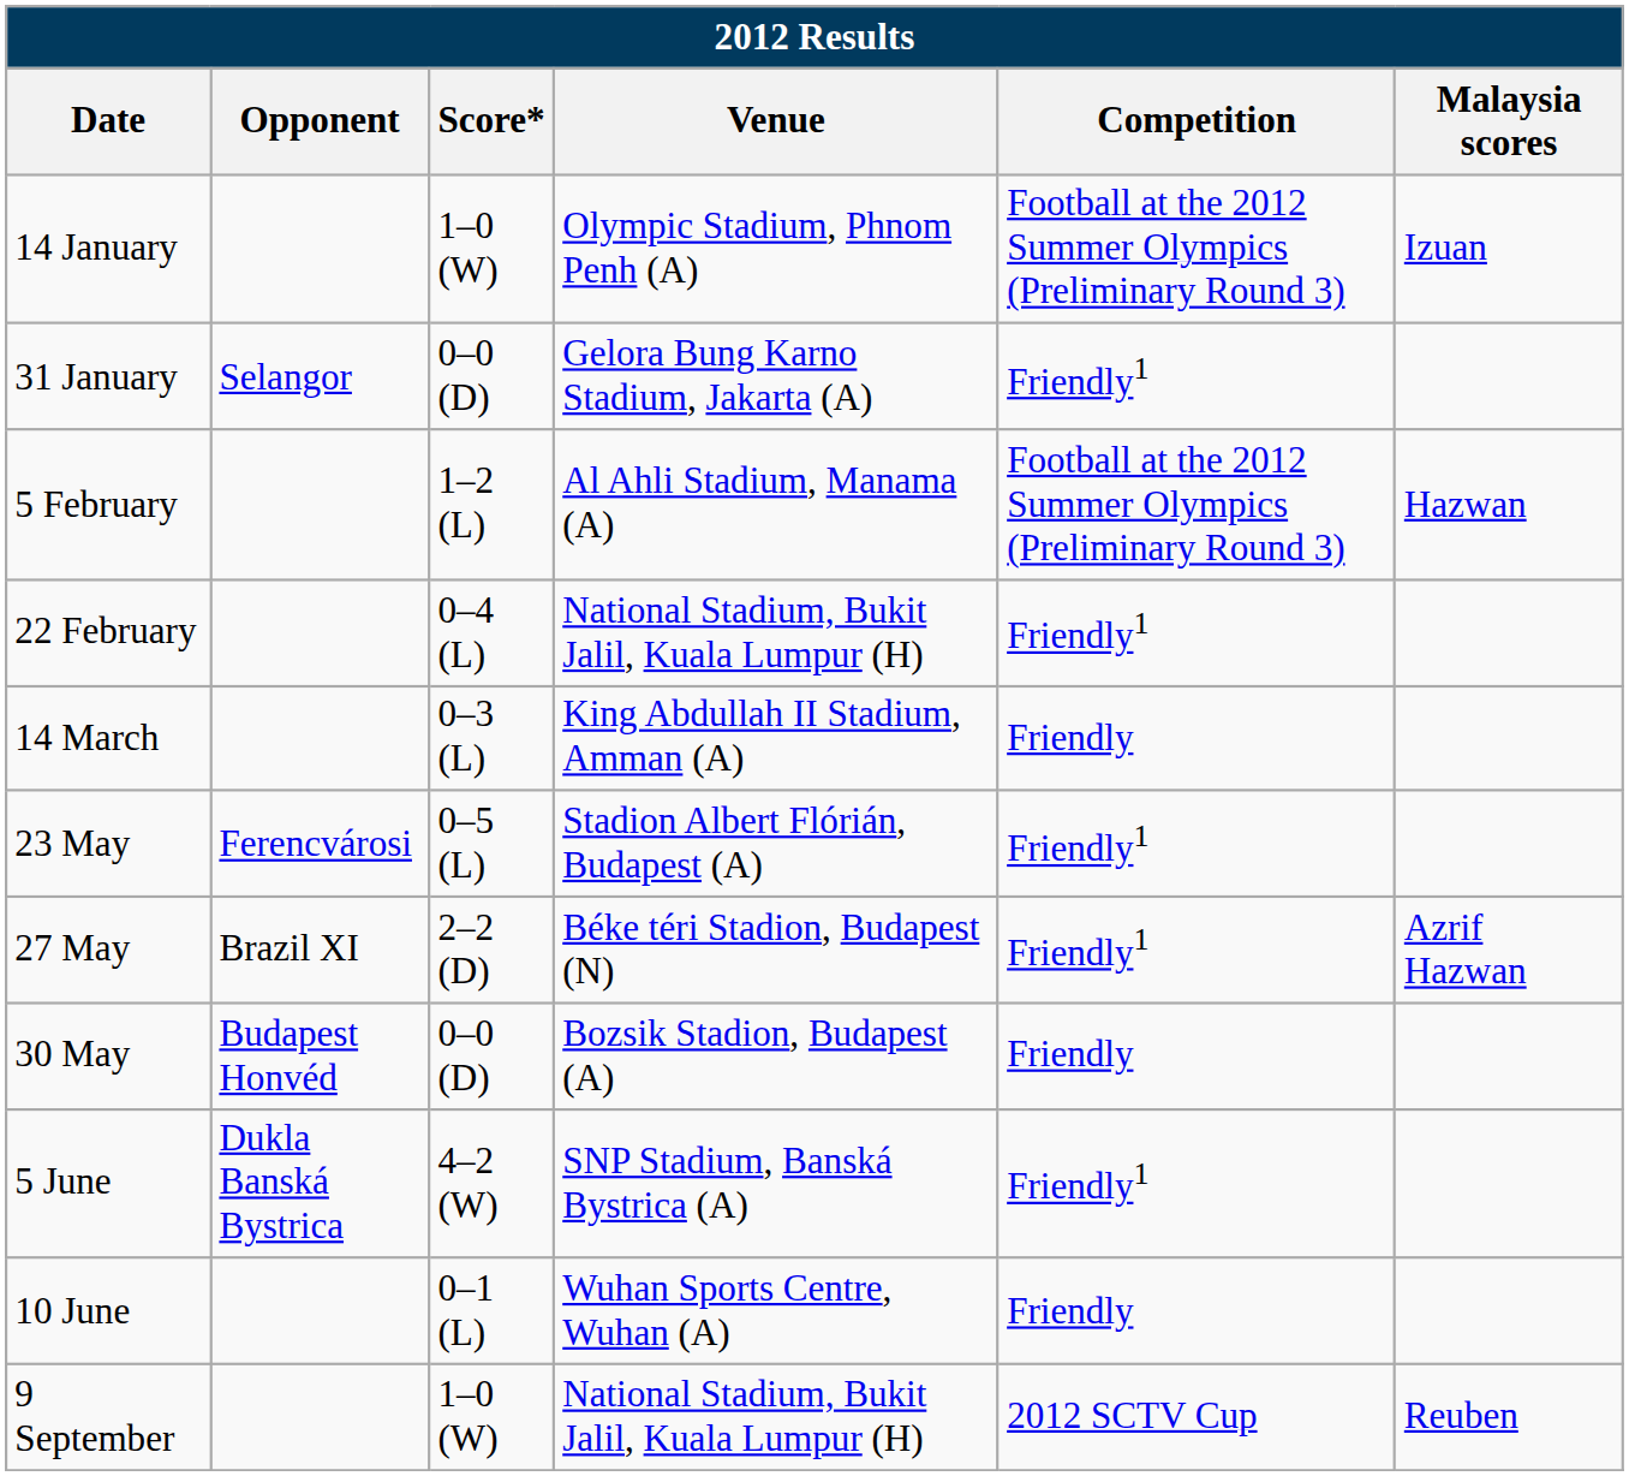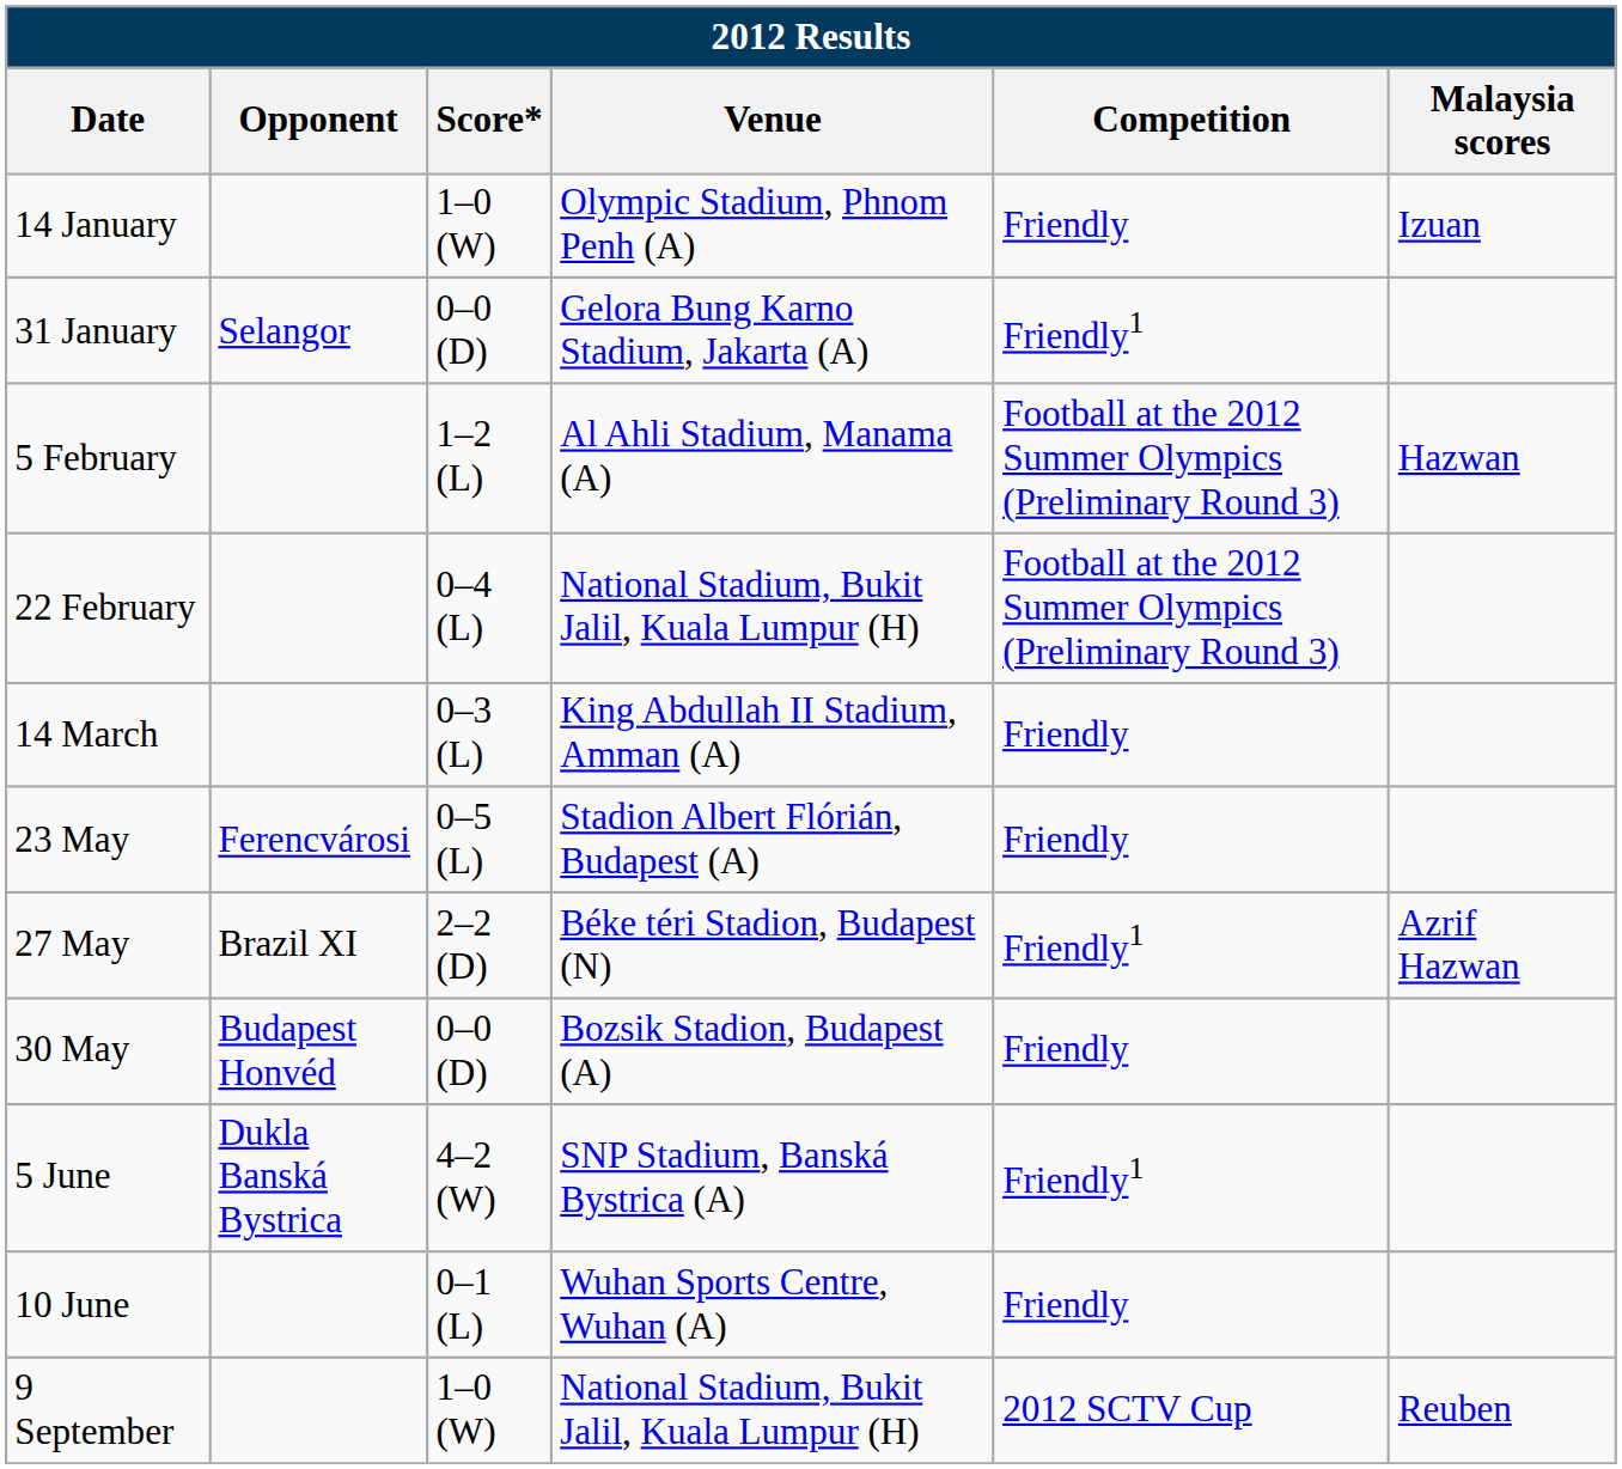14 January | Competition: Football at the 2012 Summer Olympics (Preliminary Round 3) -> Friendly
22 February | Competition: Friendly1 -> Football at the 2012 Summer Olympics (Preliminary Round 3)
23 May | Competition: Friendly1 -> Friendly
